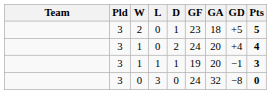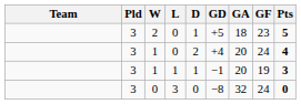columns swapped: GF <-> GD
